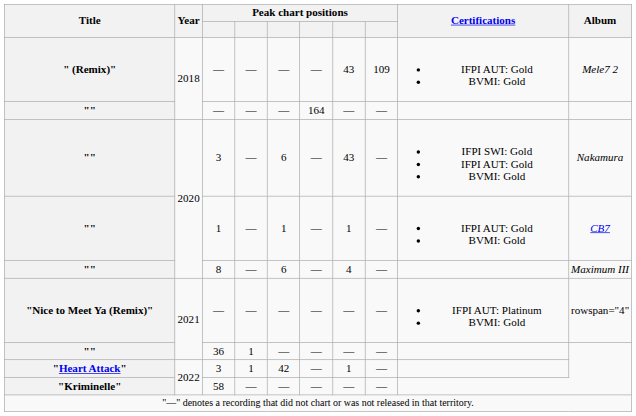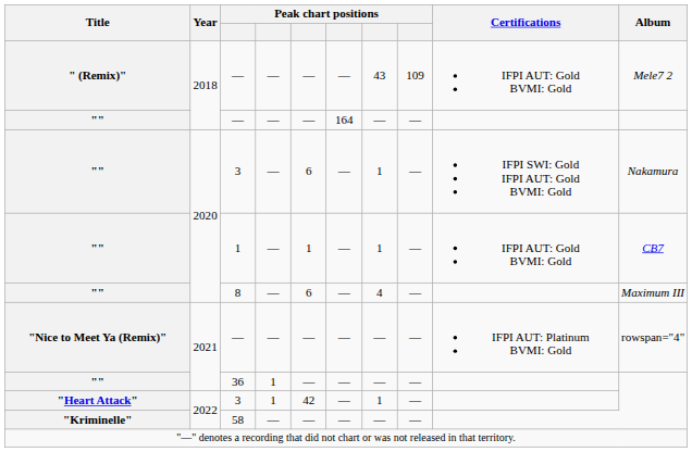"" / 3 | column 7: 43 -> 1
